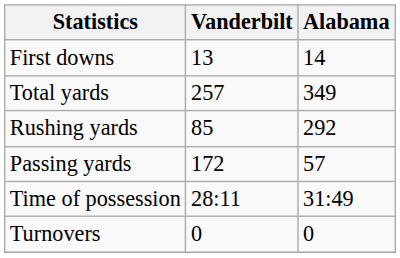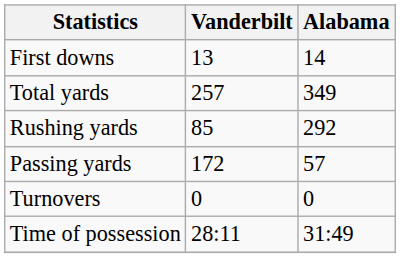rows swapped: Turnovers <-> Time of possession
